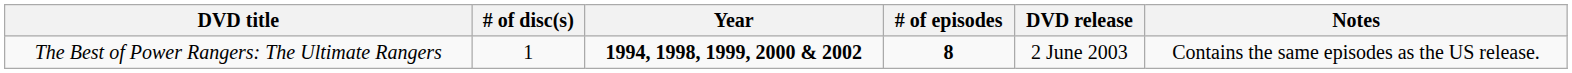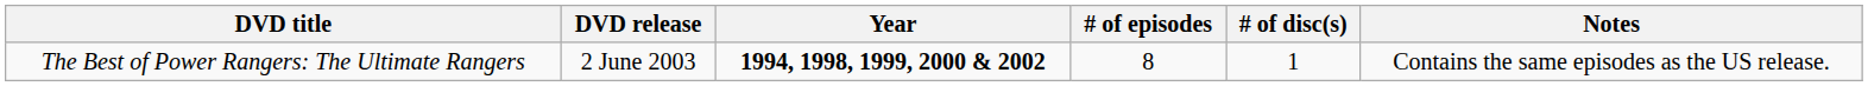columns swapped: # of disc(s) <-> DVD release
The Best of Power Rangers: The Ultimate Rangers | # of episodes: bold -> normal
